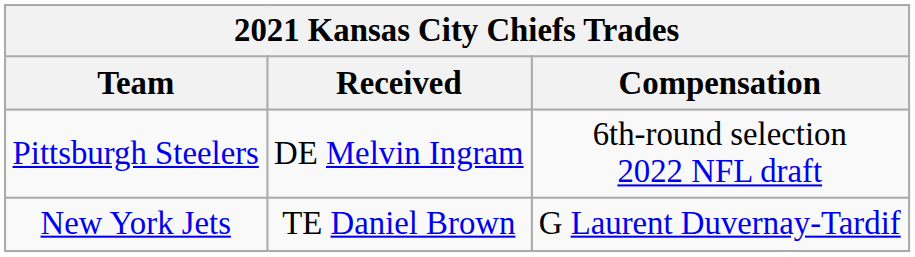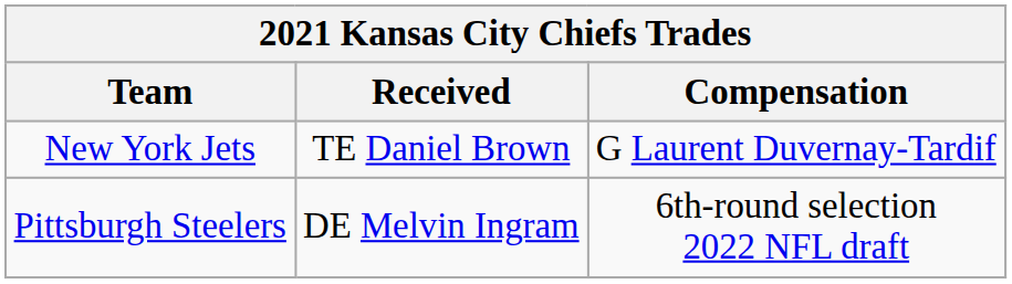rows swapped: Pittsburgh Steelers <-> New York Jets
